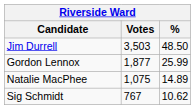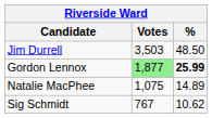Gordon Lennox | Votes: no background -> lightgreen background
Gordon Lennox | %: normal -> bold
